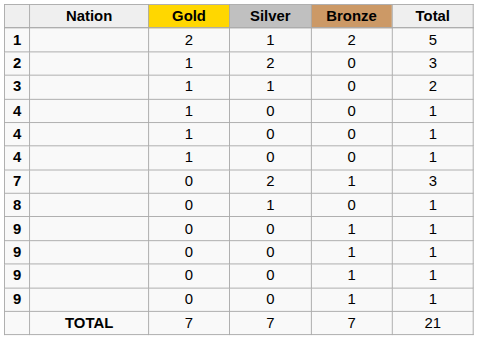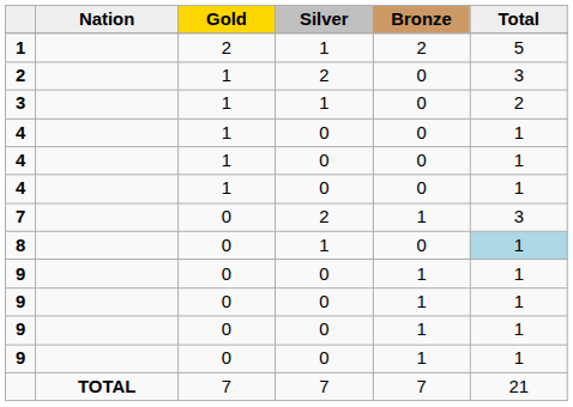8 | Total: no background -> lightblue background
